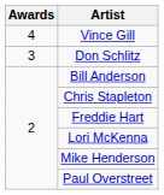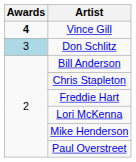Vince Gill | Awards: normal -> bold
Don Schlitz | Awards: no background -> lightblue background
